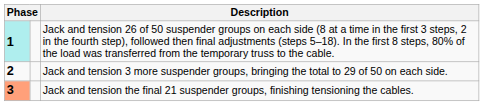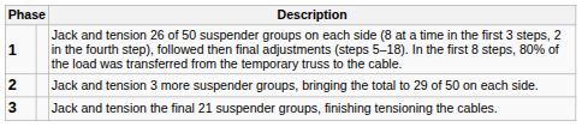row 2 | column 1: paleturquoise background -> no background
row 4 | column 1: lightsalmon background -> no background
